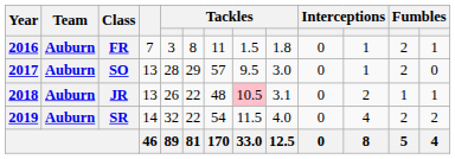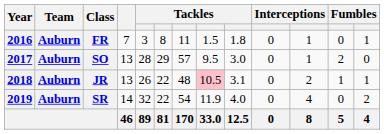FR | column 12: 2 -> 0
SR | column 8: 11.5 -> 11.9
SR | column 12: 2 -> 0
